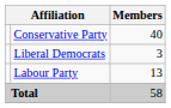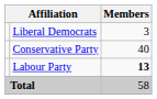rows swapped: Conservative Party <-> Liberal Democrats
Labour Party | Members: normal -> bold
